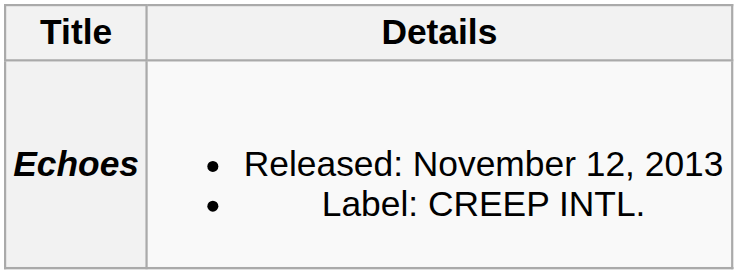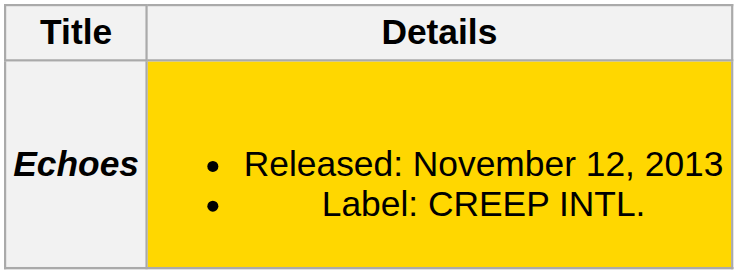Echoes | Details: no background -> gold background
